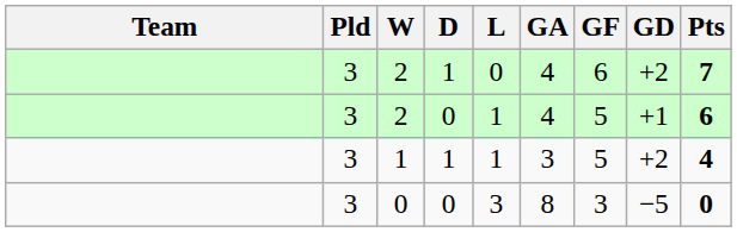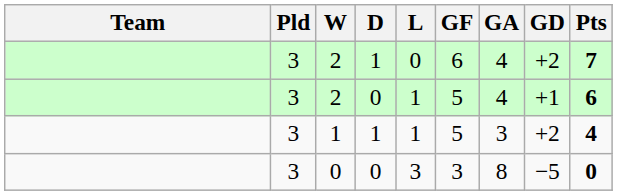columns swapped: GF <-> GA
